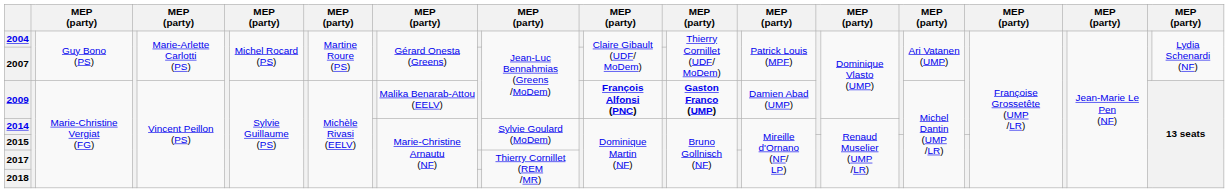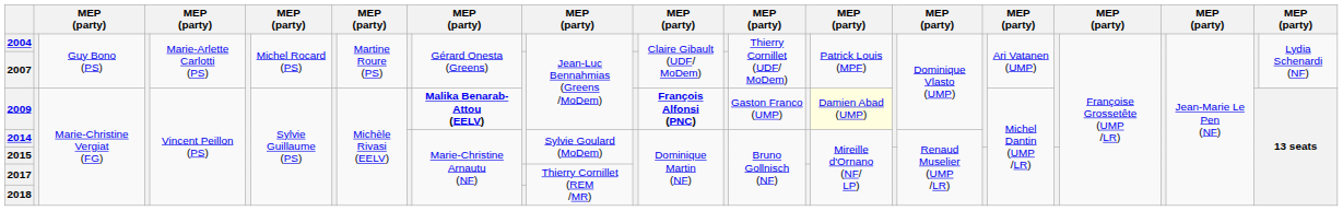2009 | column 11: normal -> bold
2009 | column 17: bold -> normal
2009 | column 19: no background -> lightyellow background
